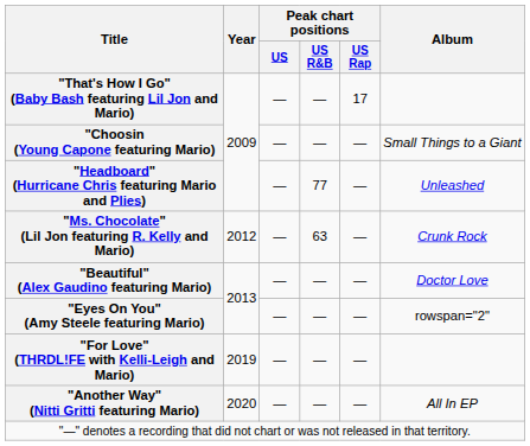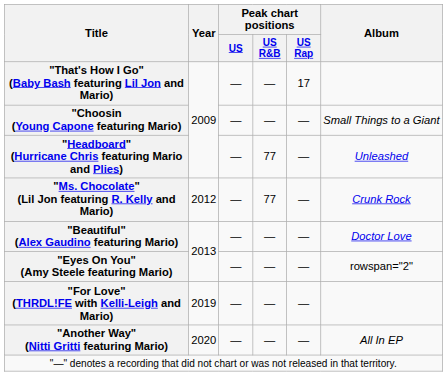"Ms. Chocolate" (Lil Jon featuring R. Kelly and Mario) | Peak chart positions / US R&B: 63 -> 77
